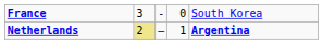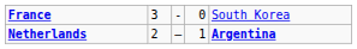Netherlands | column 2: khaki background -> no background
